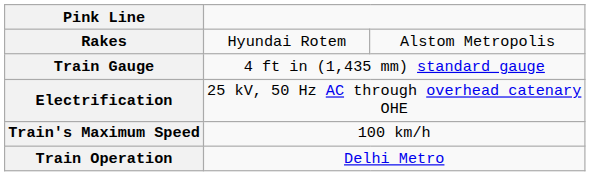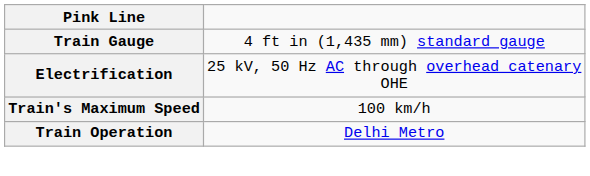- row: Rakes | Hyundai Rotem | Alstom Metropolis
